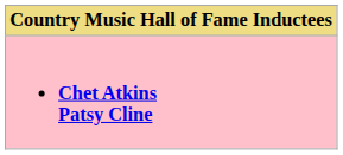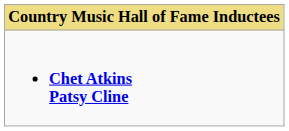row 2 | column 1: pink background -> no background
